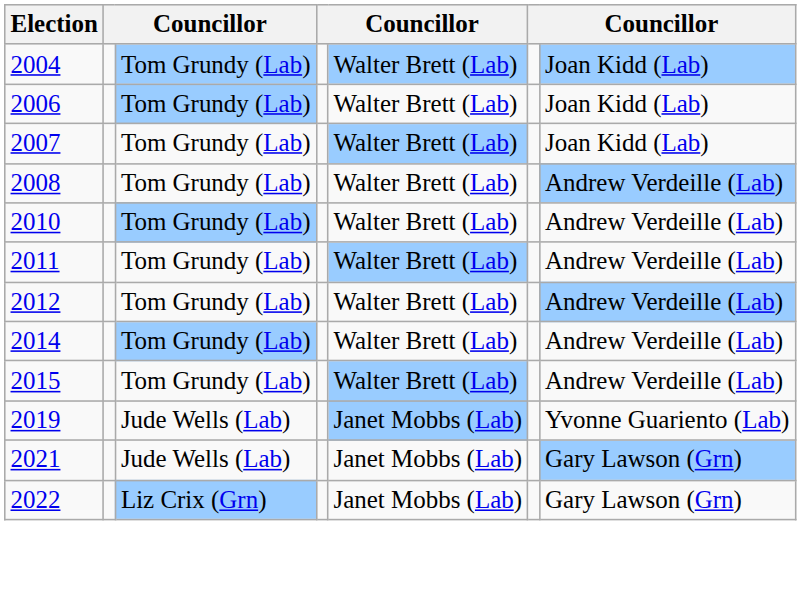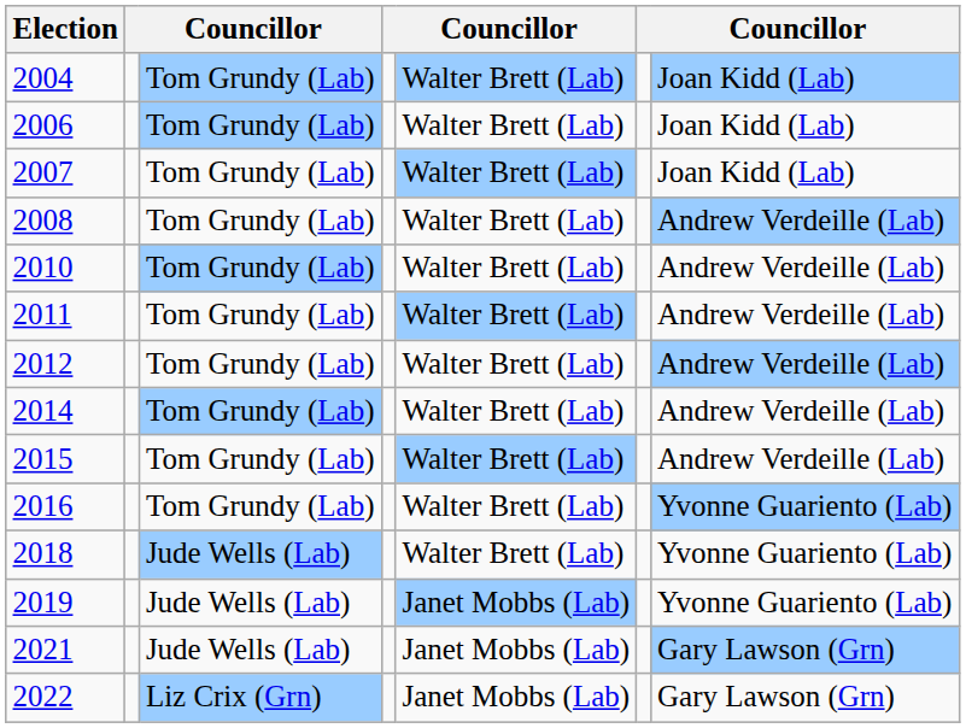+ row: 2016 | Tom Grundy (Lab) | Walter Brett (Lab) | Yvonne Guariento (Lab)
+ row: 2018 | Jude Wells (Lab) | Walter Brett (Lab) | Yvonne Guariento (Lab)
